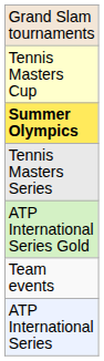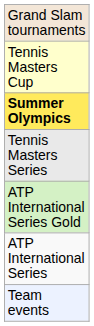row 6 | column 1: Team events -> ATP International Series
row 7 | column 1: ATP International Series -> Team events
